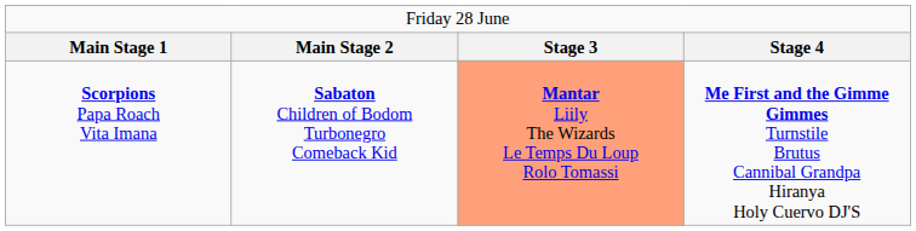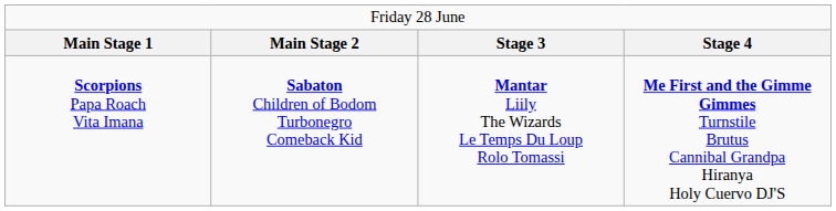Scorpions Papa Roach Vita Imana | column 3: lightsalmon background -> no background
